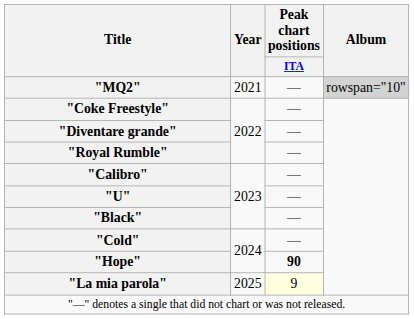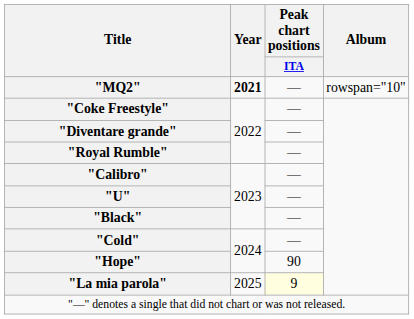"MQ2" | Year: normal -> bold
"MQ2" | Album: lightgrey background -> no background
"Hope" | Peak chart positions / ITA: bold -> normal
